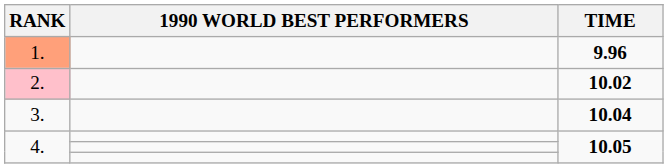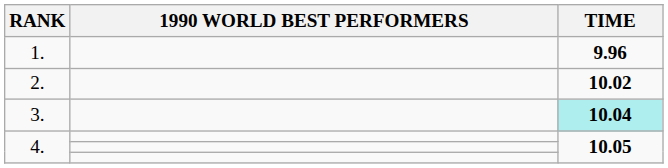1. | RANK: lightsalmon background -> no background
2. | RANK: pink background -> no background
3. | TIME: no background -> paleturquoise background
